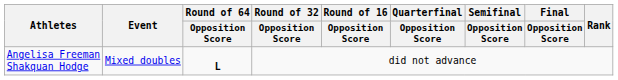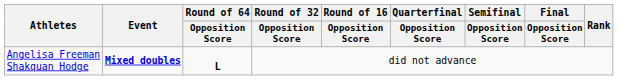Angelisa Freeman Shakquan Hodge | Event: normal -> bold
